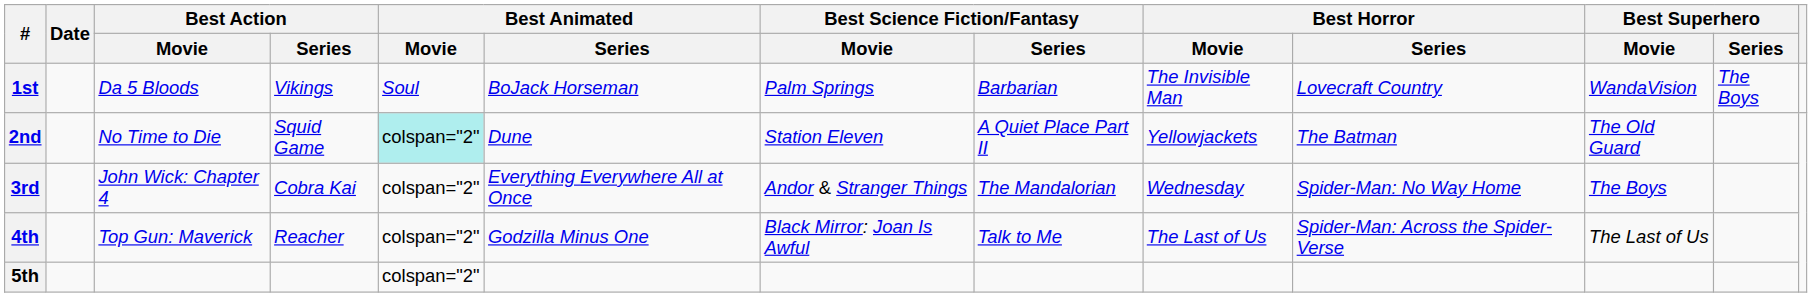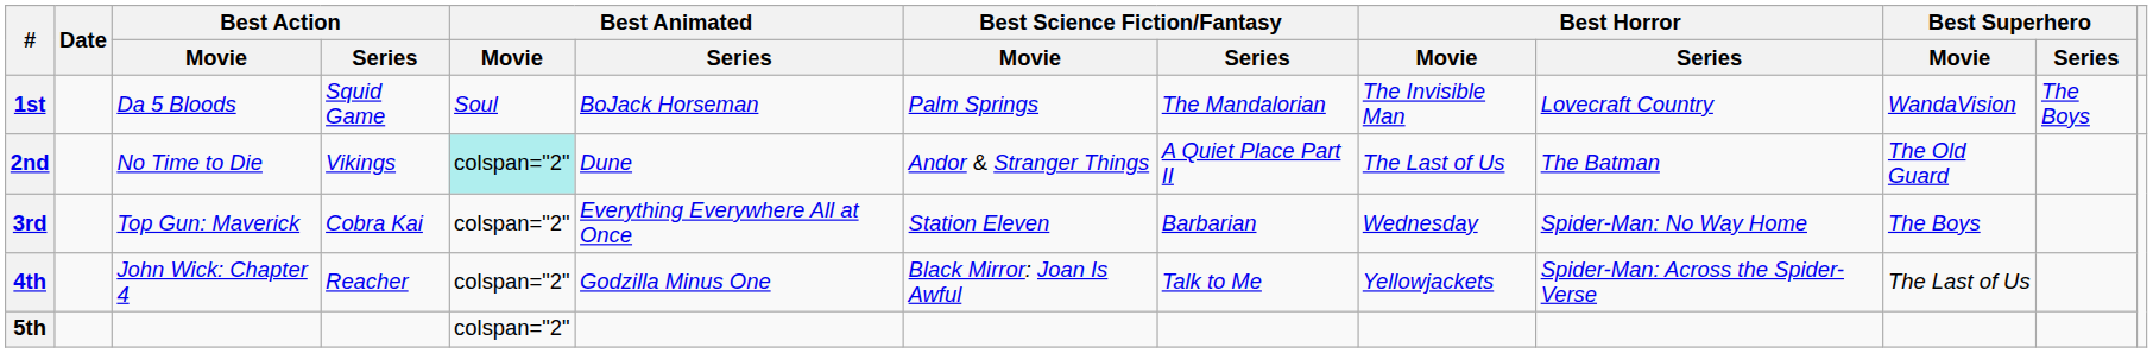1st | Best Action / Series: Vikings -> Squid Game
1st | Best Science Fiction/Fantasy / Series: Barbarian -> The Mandalorian
2nd | Best Action / Series: Squid Game -> Vikings
2nd | Best Science Fiction/Fantasy / Movie: Station Eleven -> Andor & Stranger Things
2nd | Best Horror / Movie: Yellowjackets -> The Last of Us
3rd | Best Action / Movie: John Wick: Chapter 4 -> Top Gun: Maverick
3rd | Best Science Fiction/Fantasy / Movie: Andor & Stranger Things -> Station Eleven
3rd | Best Science Fiction/Fantasy / Series: The Mandalorian -> Barbarian
4th | Best Action / Movie: Top Gun: Maverick -> John Wick: Chapter 4
4th | Best Horror / Movie: The Last of Us -> Yellowjackets
